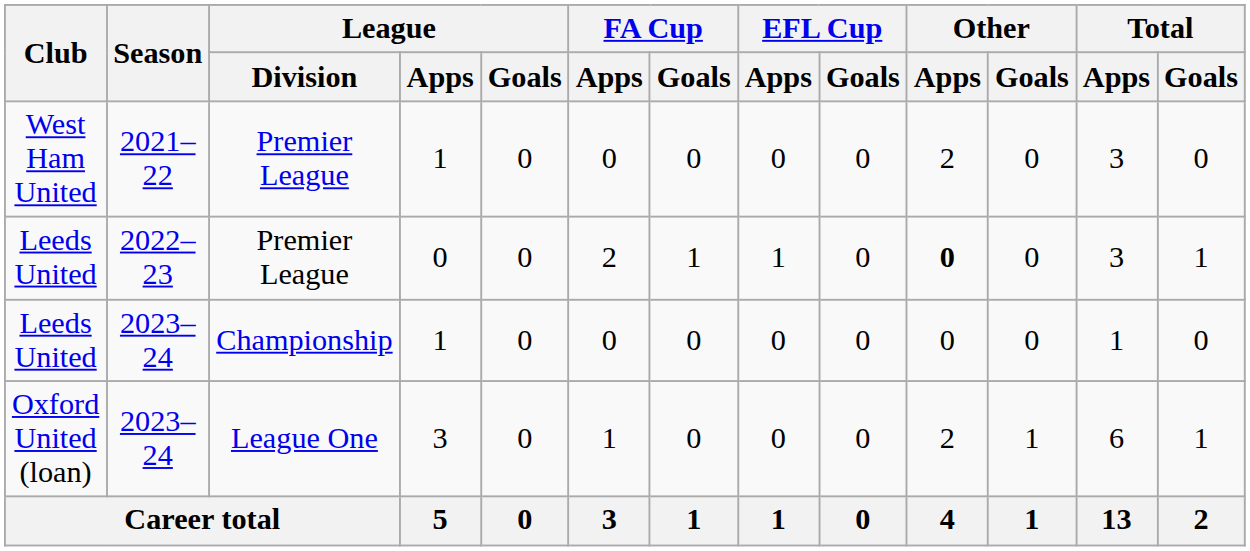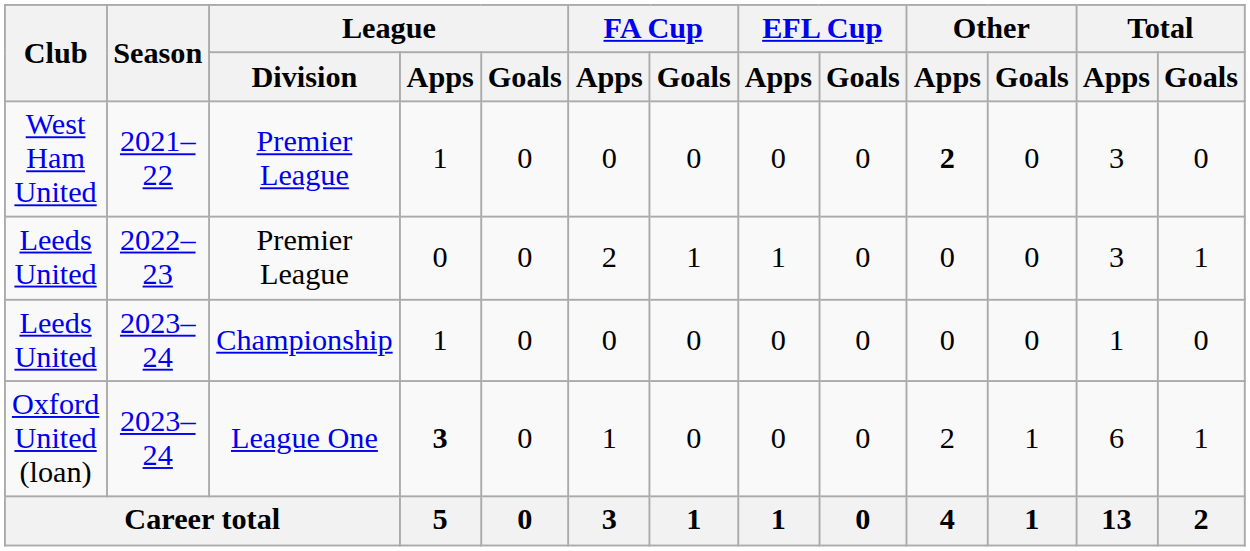West Ham United | Other / Apps: normal -> bold
Leeds United / 2022–23 | Other / Apps: bold -> normal
Oxford United (loan) | League / Apps: normal -> bold
